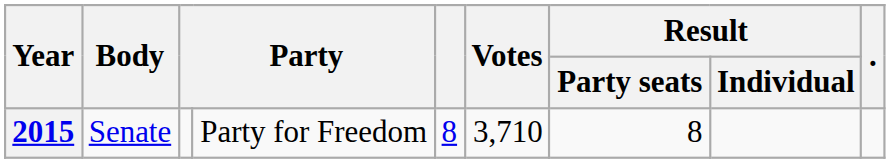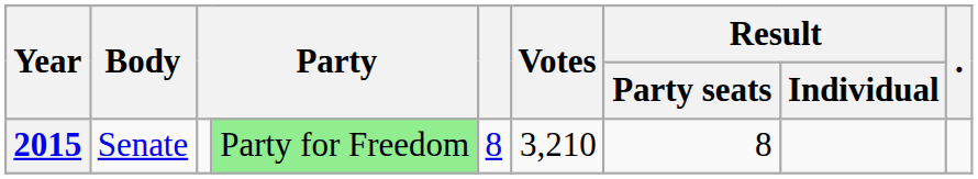2015 | column 4: no background -> lightgreen background
2015 | Votes: 3,710 -> 3,210
